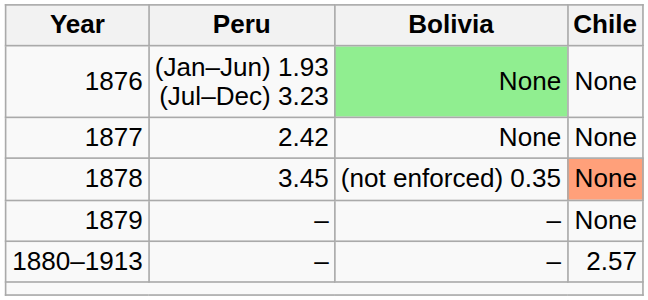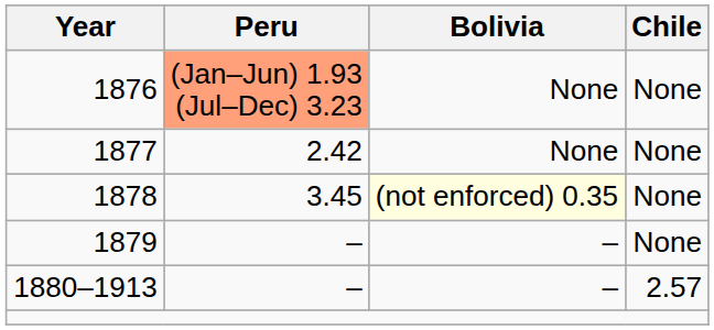1876 | Peru: no background -> lightsalmon background
1876 | Bolivia: lightgreen background -> no background
1878 | Bolivia: no background -> lightyellow background
1878 | Chile: lightsalmon background -> no background
